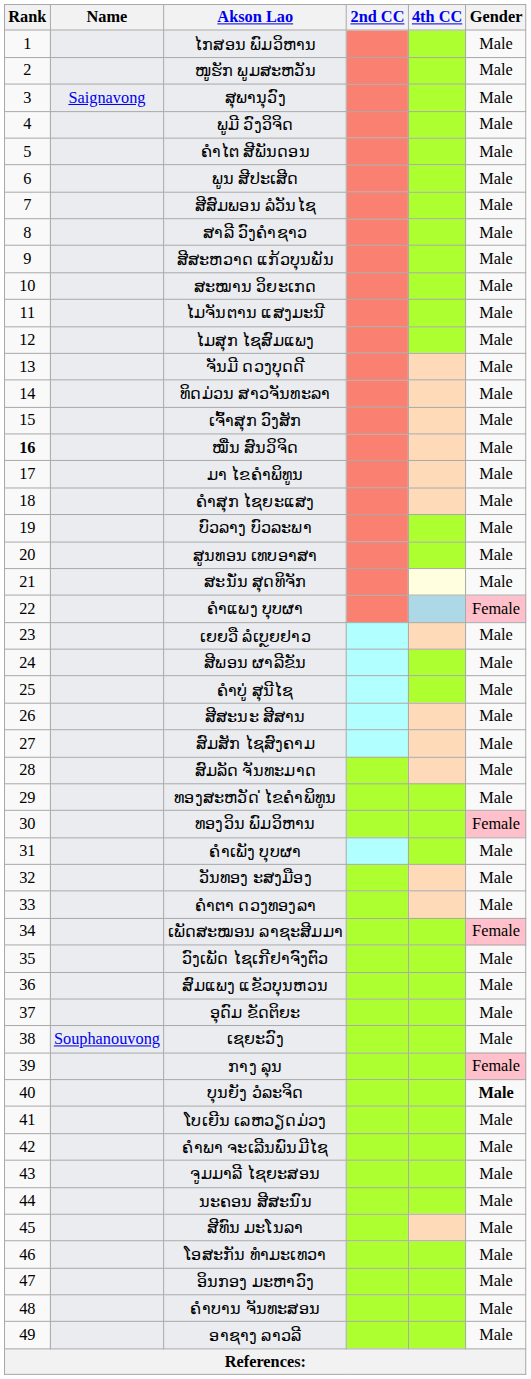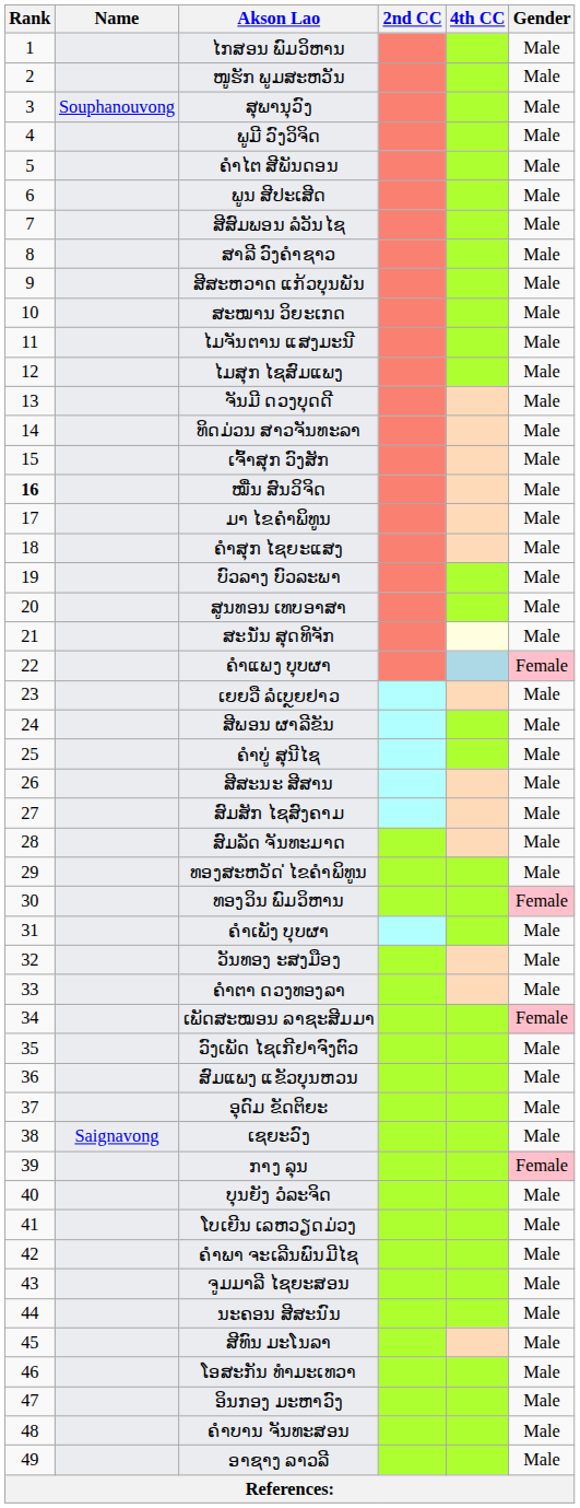ສຸພານຸວົງ | Name: Saignavong -> Souphanouvong
ເຊຍະວົງ | Name: Souphanouvong -> Saignavong
ບຸນຍັງ ວໍລະຈິດ | Gender: bold -> normal
